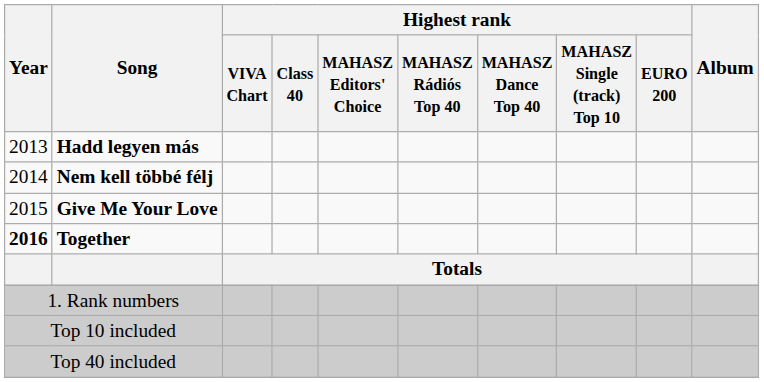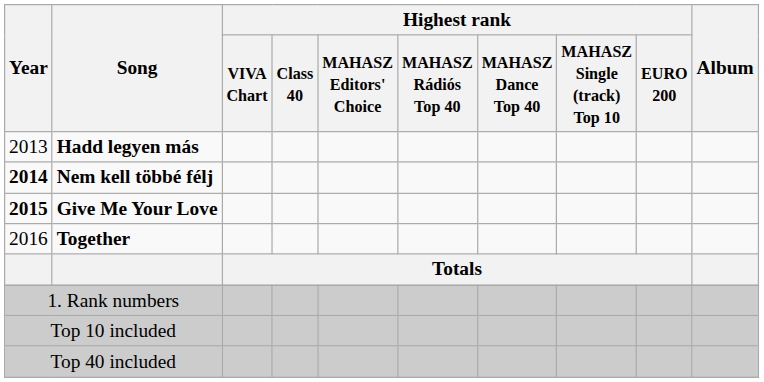Nem kell többé félj | Year: normal -> bold
Give Me Your Love | Year: normal -> bold
Together | Year: bold -> normal
